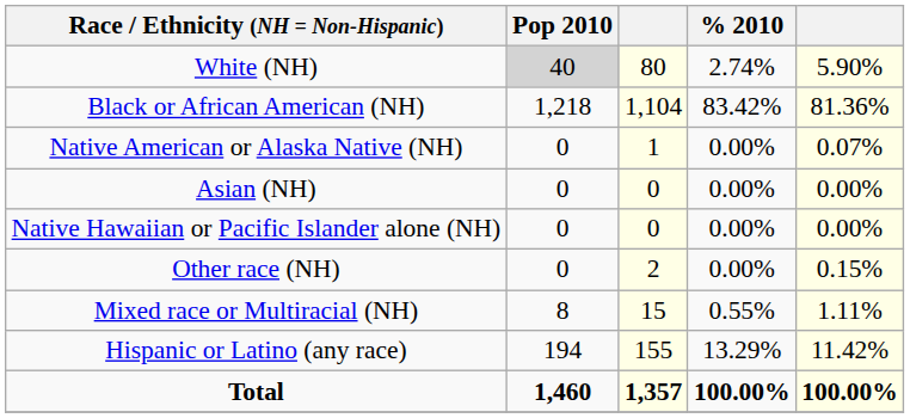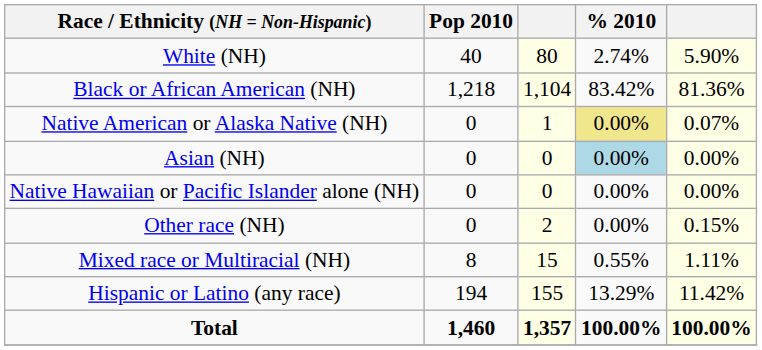White (NH) | Pop 2010: lightgrey background -> no background
Native American or Alaska Native (NH) | % 2010: no background -> khaki background
Asian (NH) | % 2010: no background -> lightblue background
